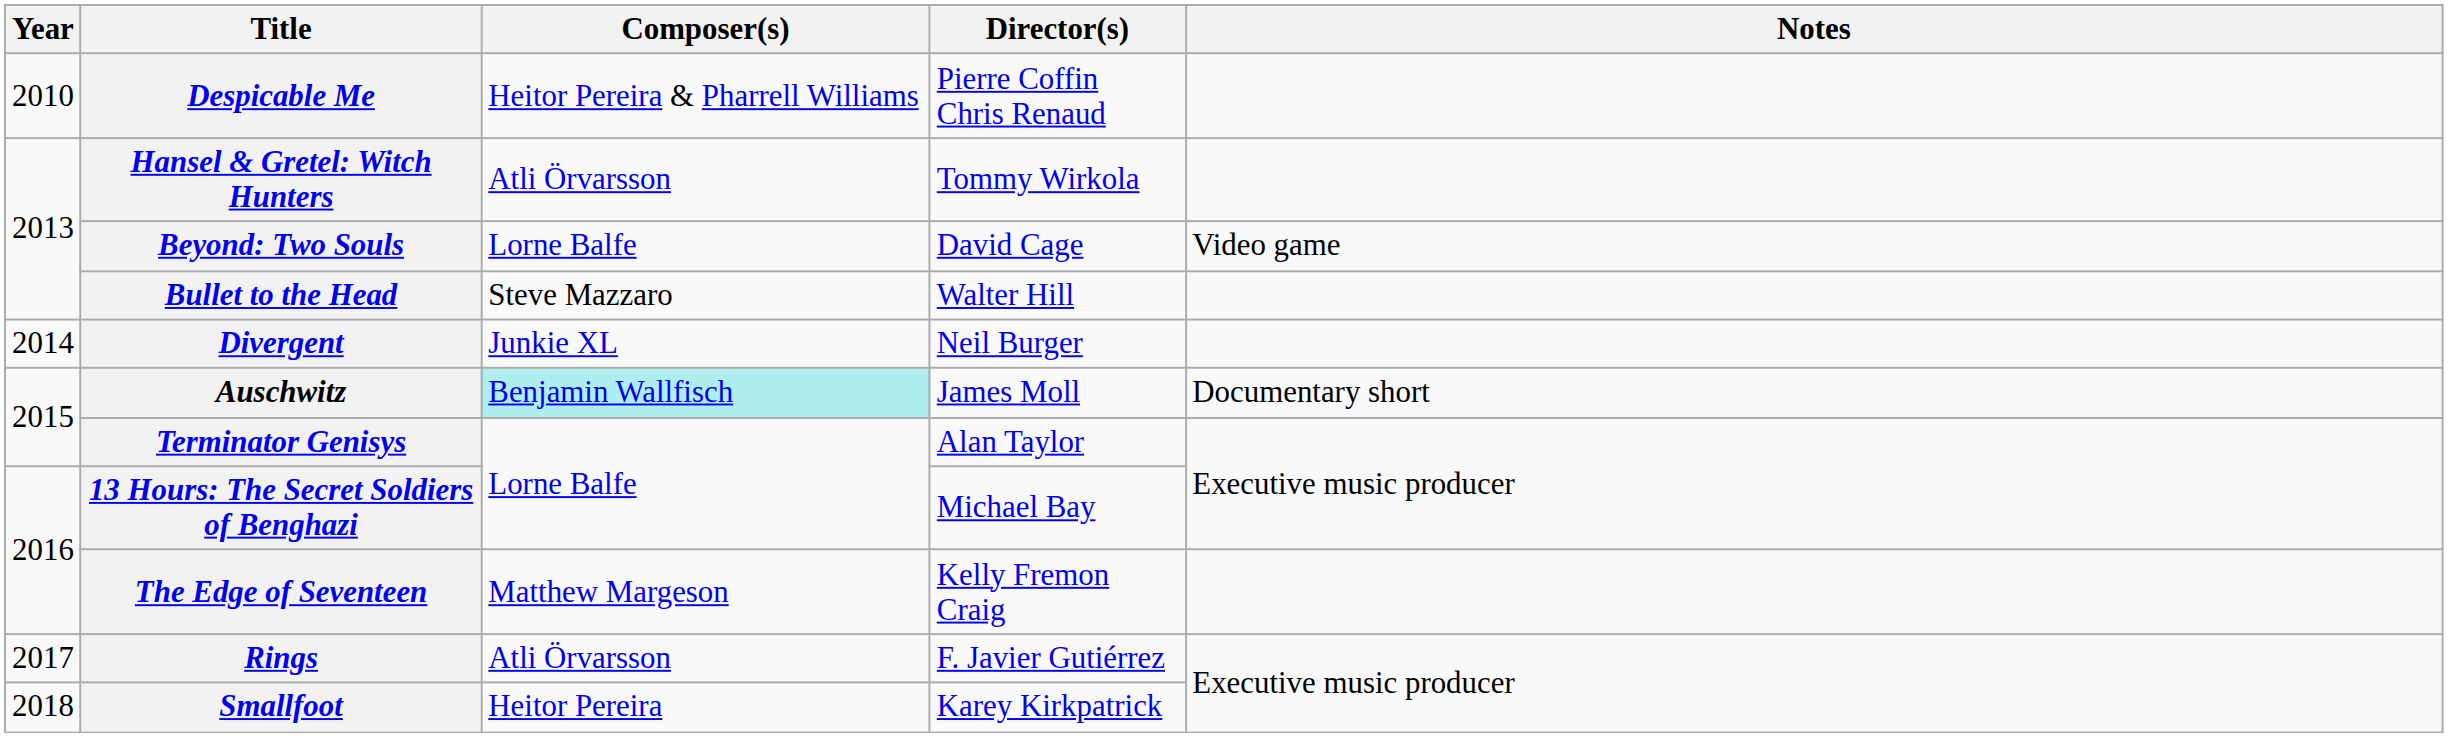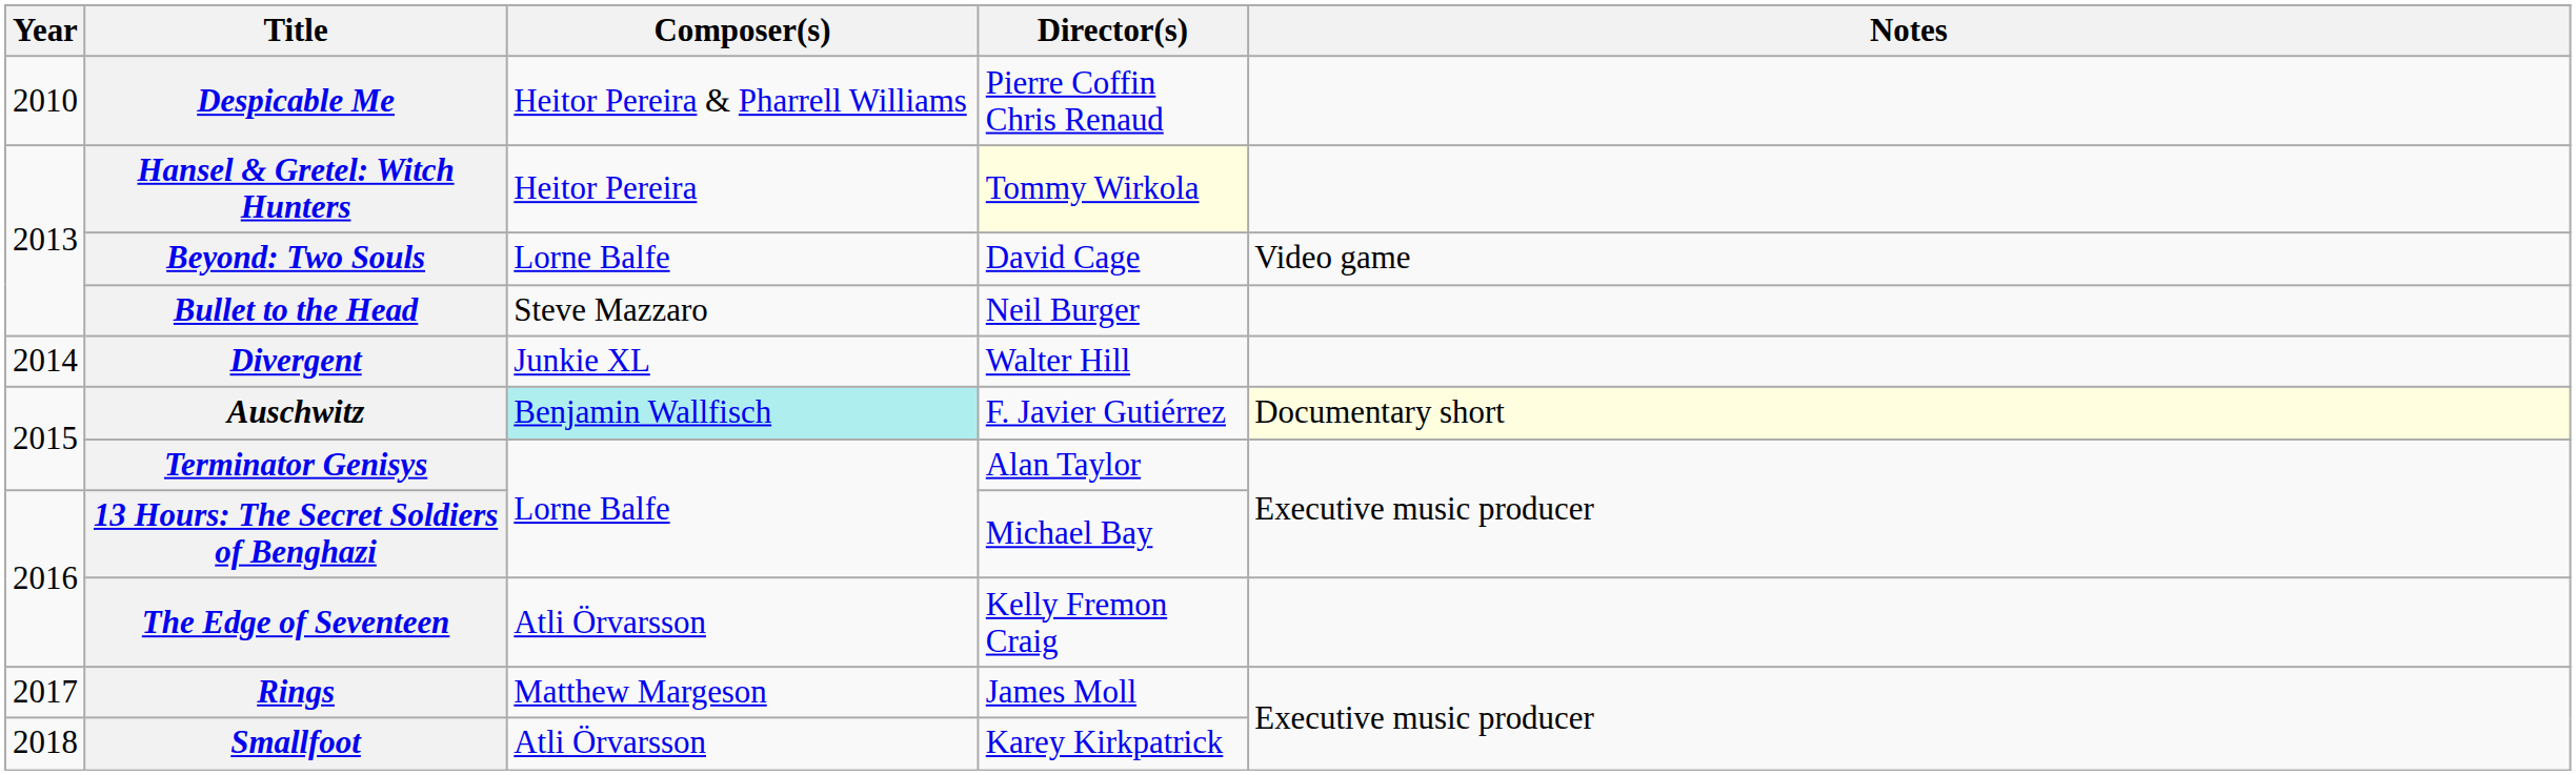Hansel & Gretel: Witch Hunters | Composer(s): Atli Örvarsson -> Heitor Pereira
Hansel & Gretel: Witch Hunters | Director(s): no background -> lightyellow background
Bullet to the Head | Director(s): Walter Hill -> Neil Burger
Divergent | Director(s): Neil Burger -> Walter Hill
Auschwitz | Director(s): James Moll -> F. Javier Gutiérrez
Auschwitz | Notes: no background -> lightyellow background
The Edge of Seventeen | Composer(s): Matthew Margeson -> Atli Örvarsson
Rings | Composer(s): Atli Örvarsson -> Matthew Margeson
Rings | Director(s): F. Javier Gutiérrez -> James Moll
Smallfoot | Composer(s): Heitor Pereira -> Atli Örvarsson
